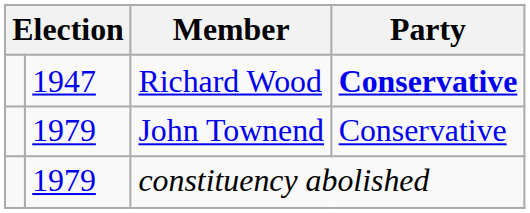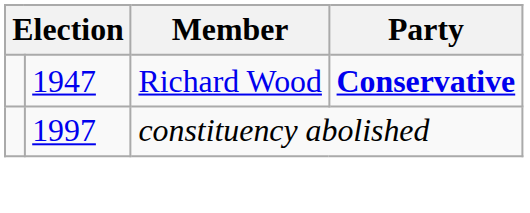- row: 1979 | John Townend | Conservative
constituency abolished | column 2: 1979 -> 1997
